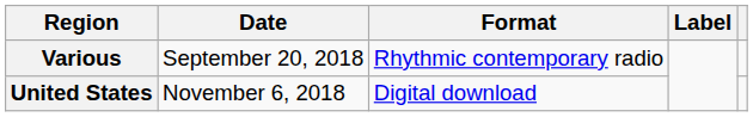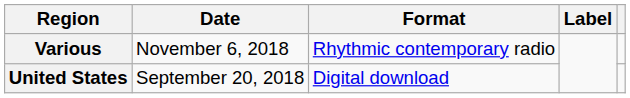Various | Date: September 20, 2018 -> November 6, 2018
United States | Date: November 6, 2018 -> September 20, 2018
